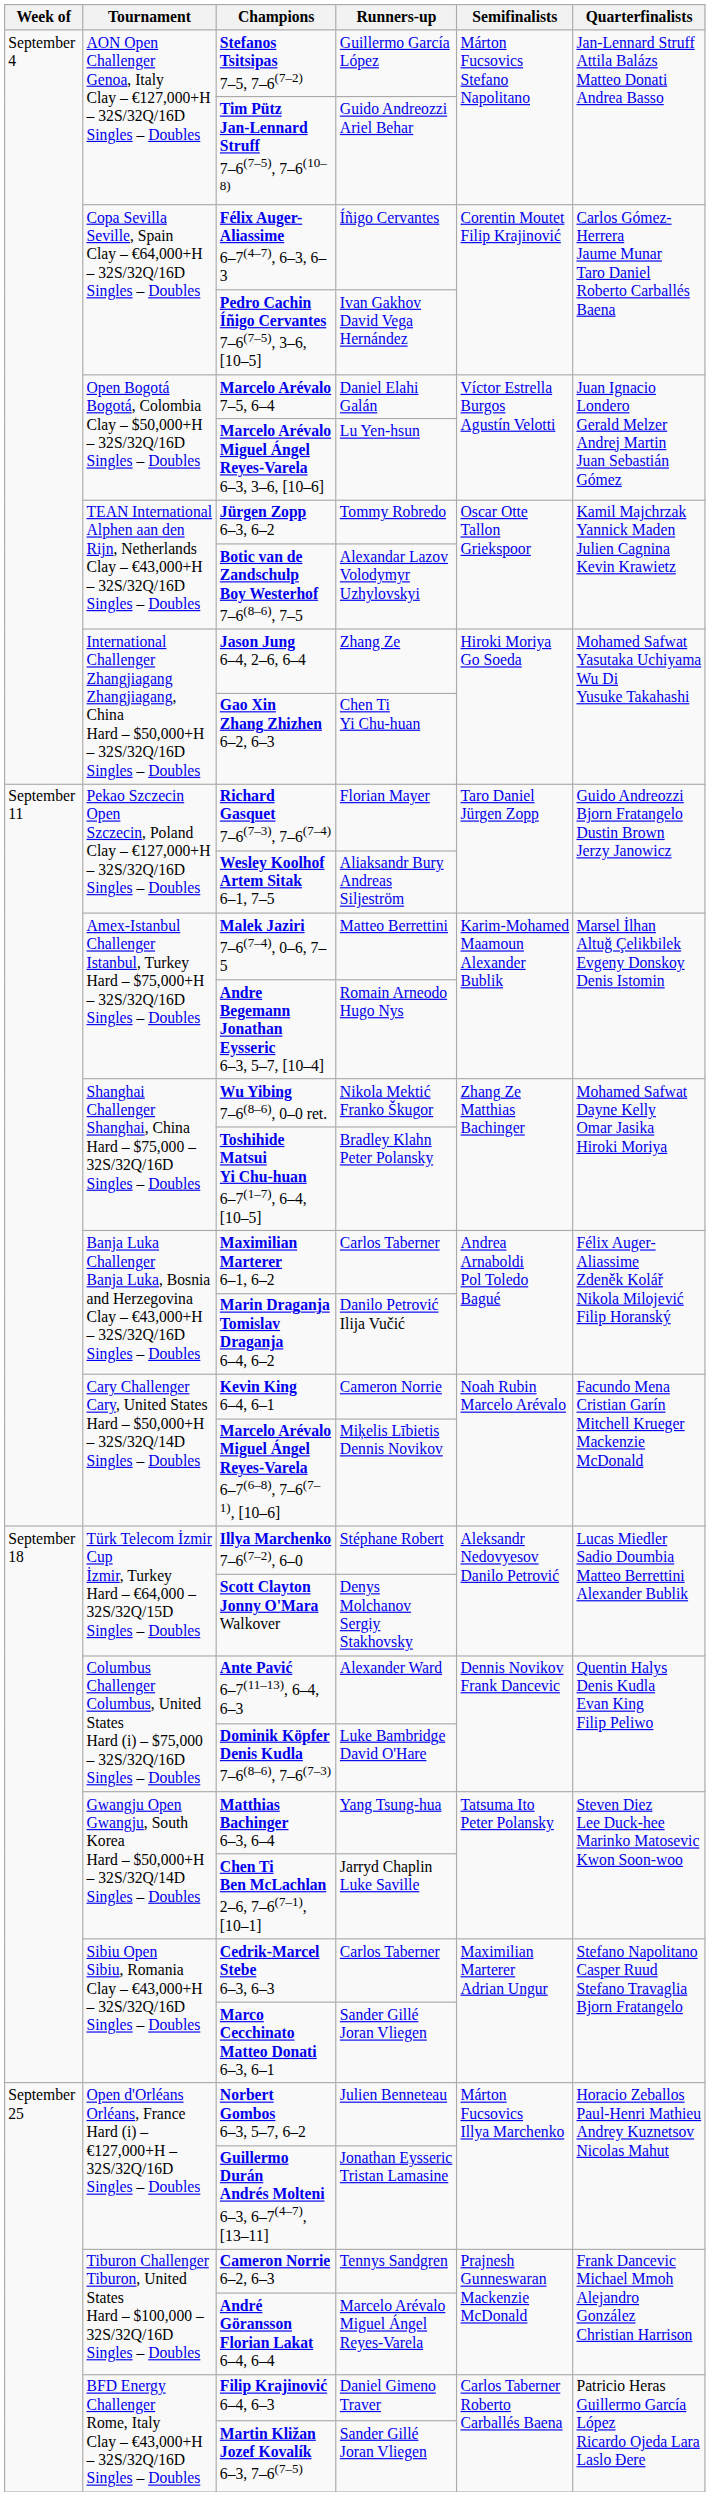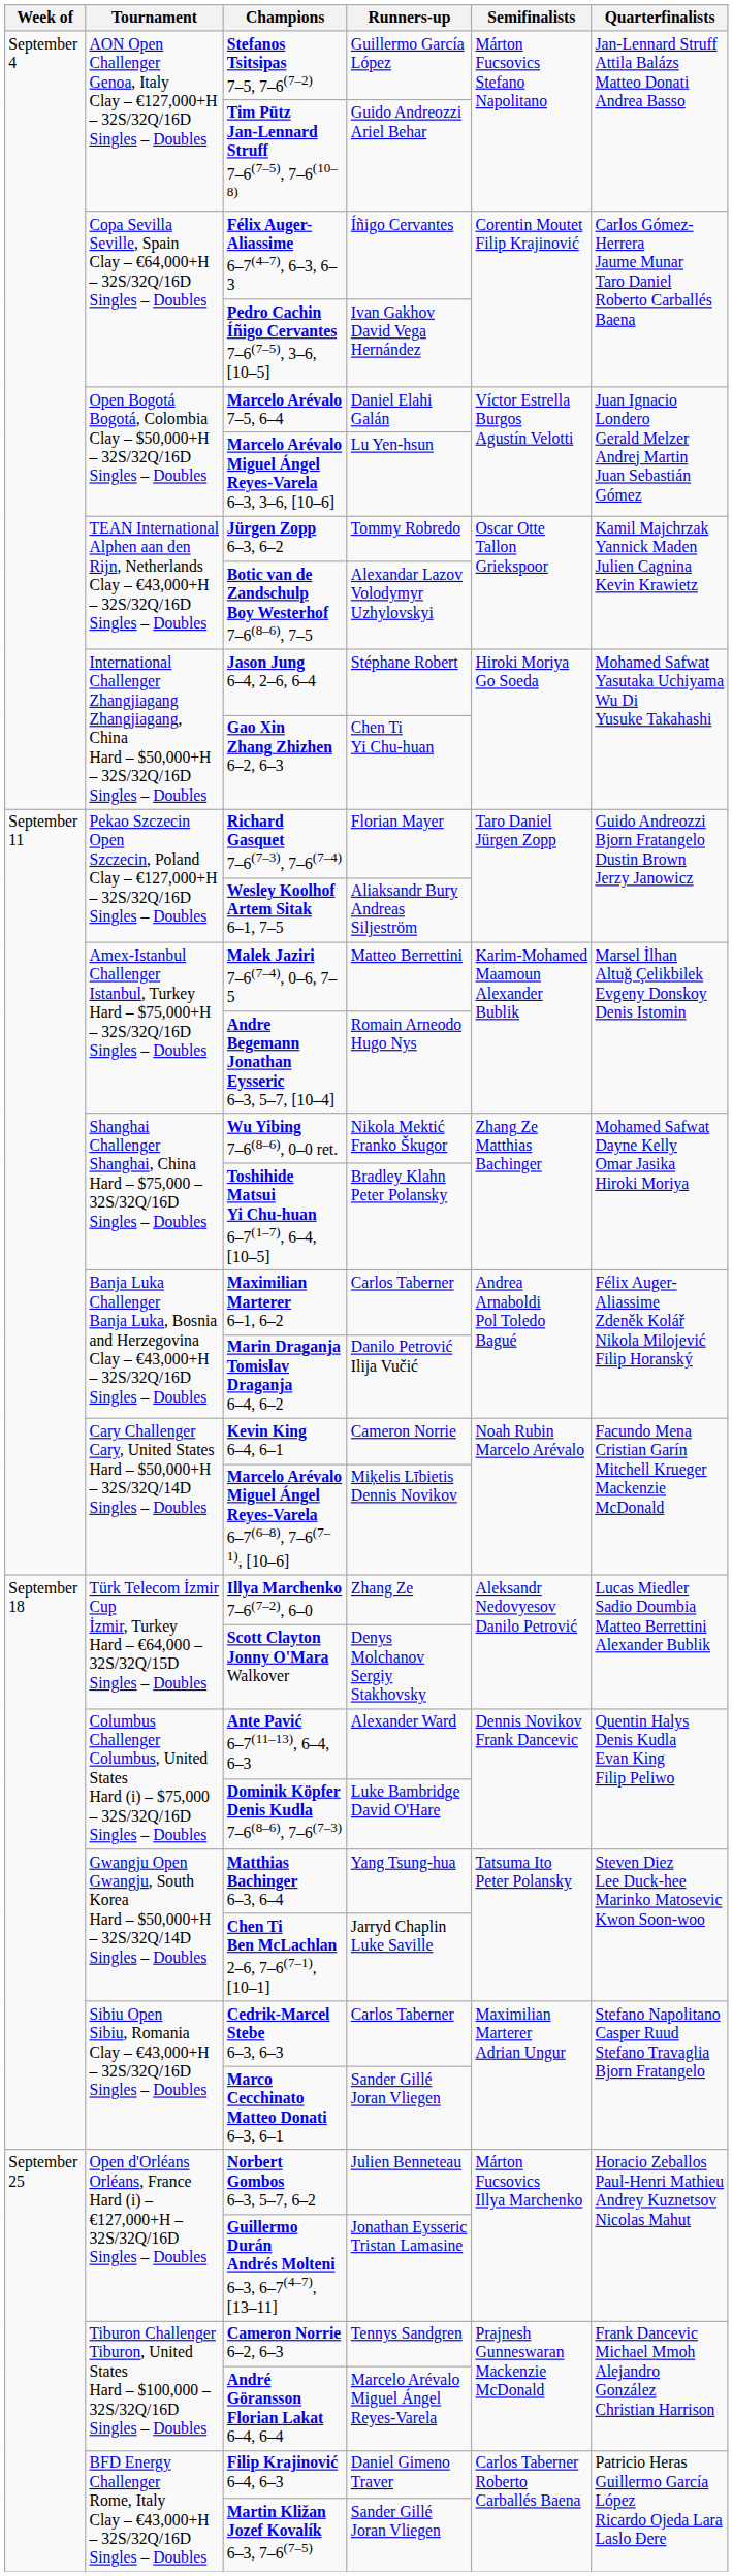Jason Jung 6–4, 2–6, 6–4 | Runners-up: Zhang Ze -> Stéphane Robert
Illya Marchenko 7–6(7–2), 6–0 | Runners-up: Stéphane Robert -> Zhang Ze
